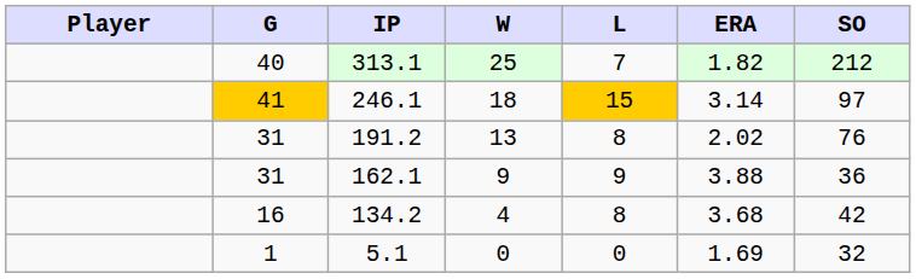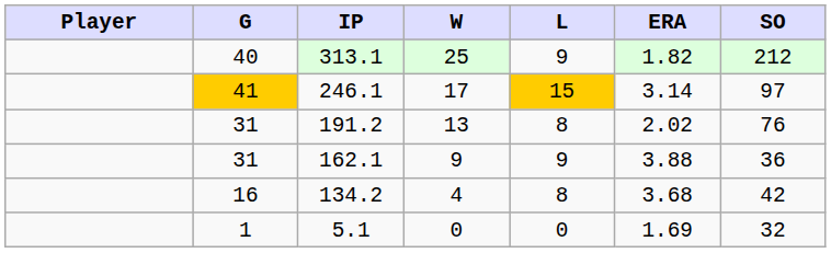313.1 | L: 7 -> 9
246.1 | W: 18 -> 17
